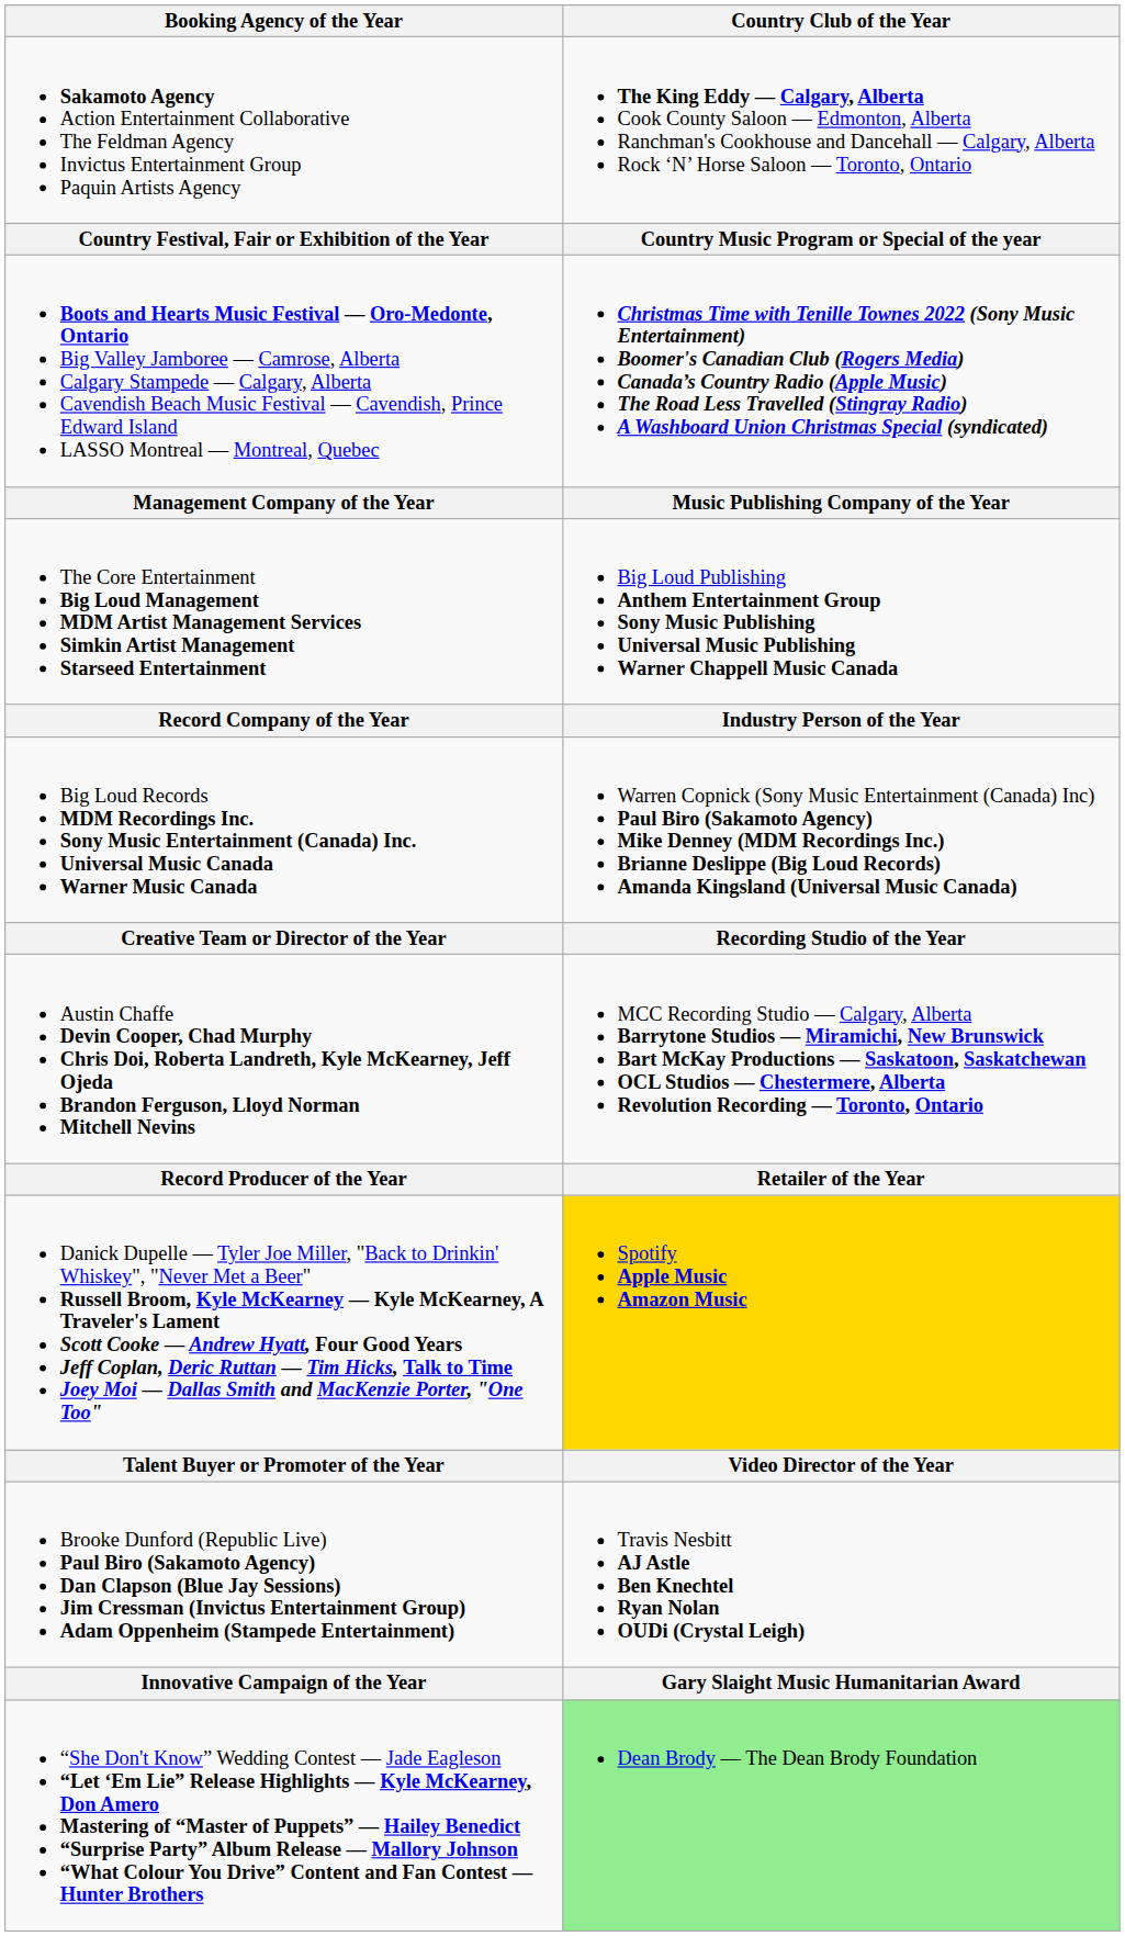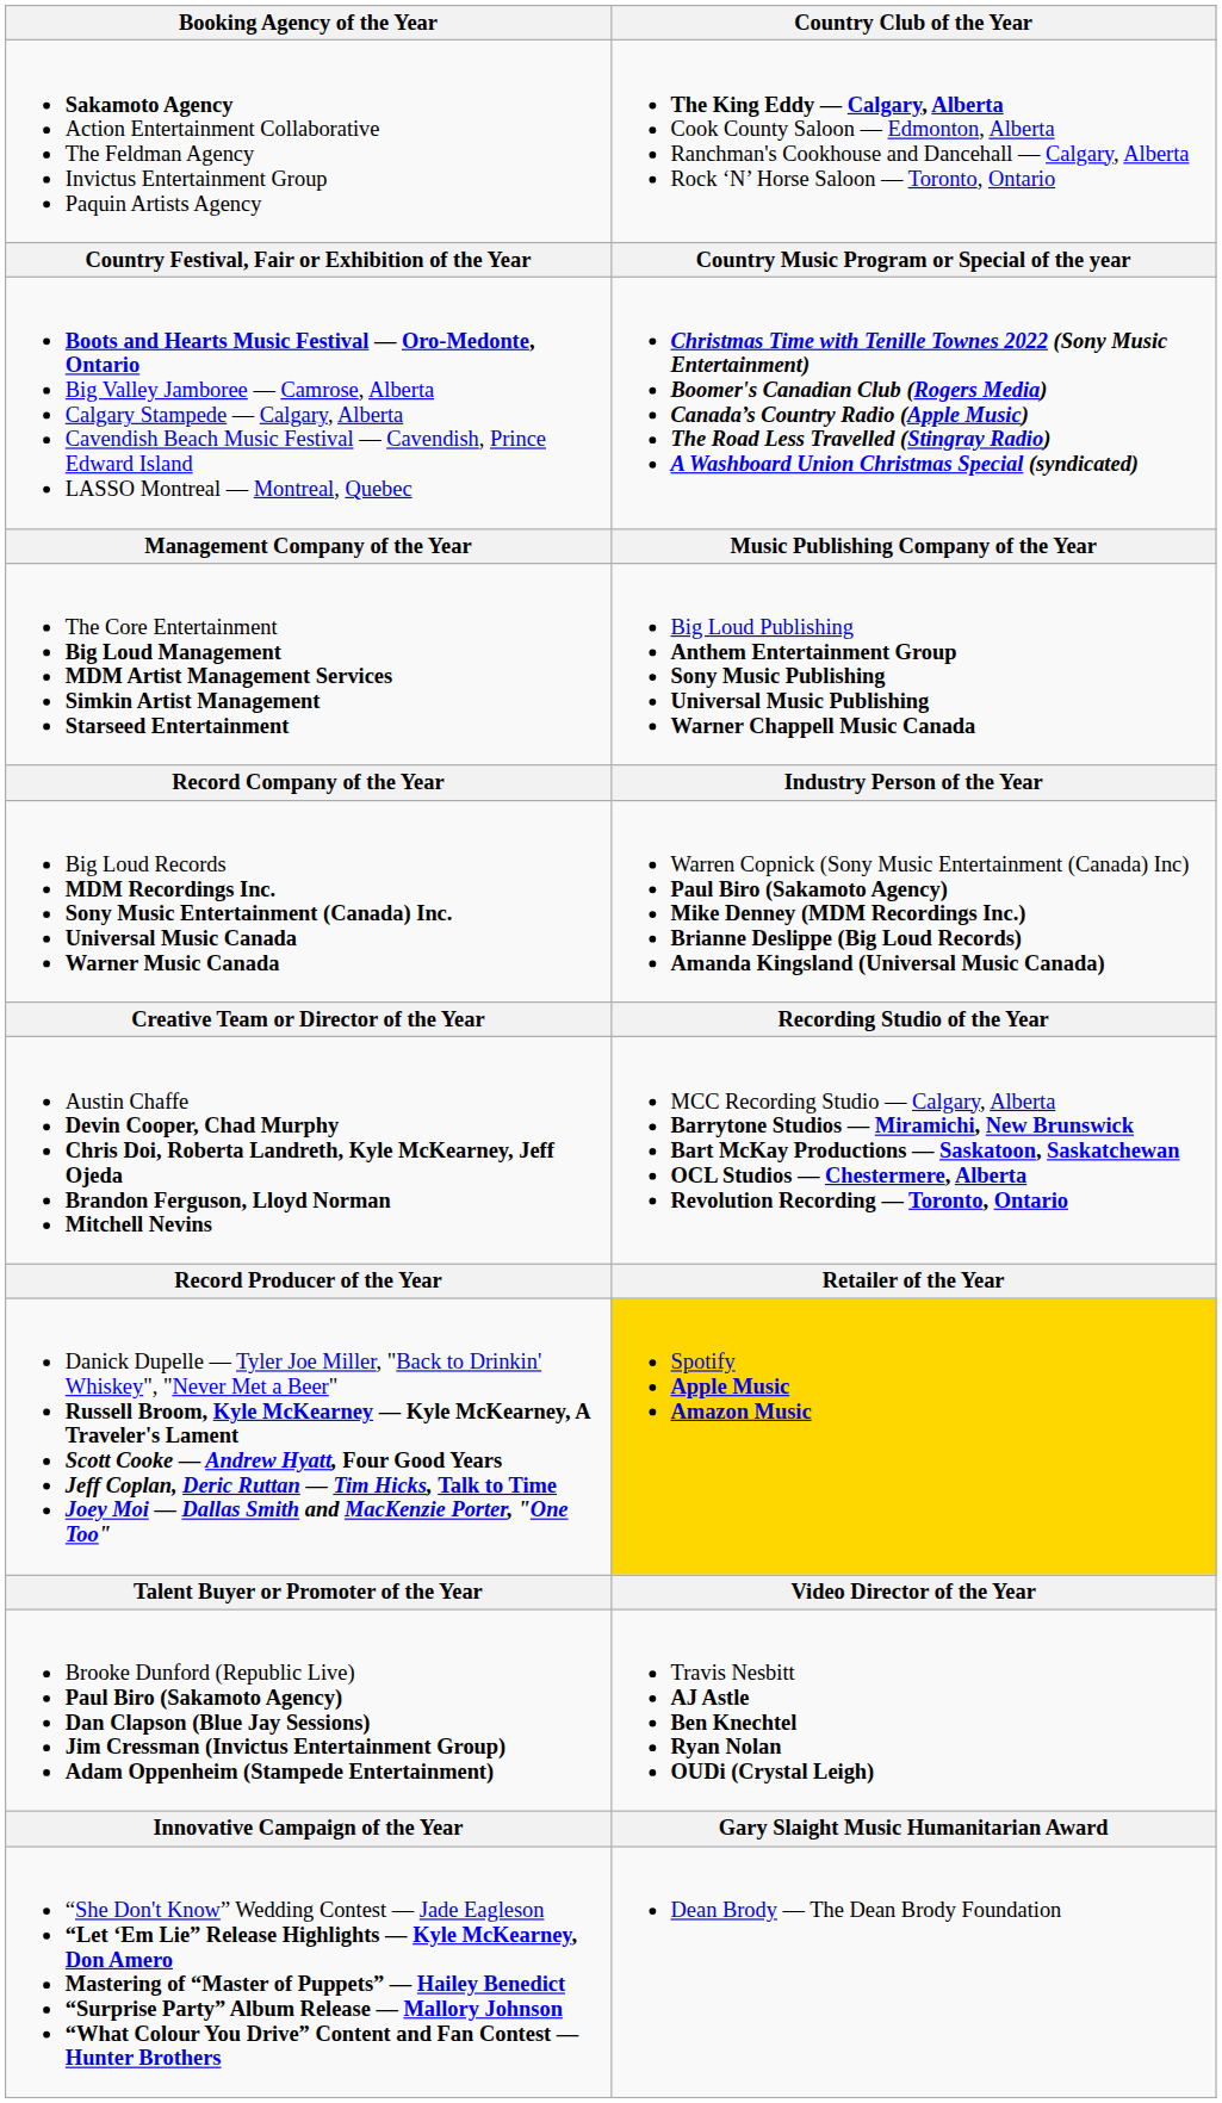row 16 | Country Club of the Year: lightgreen background -> no background
